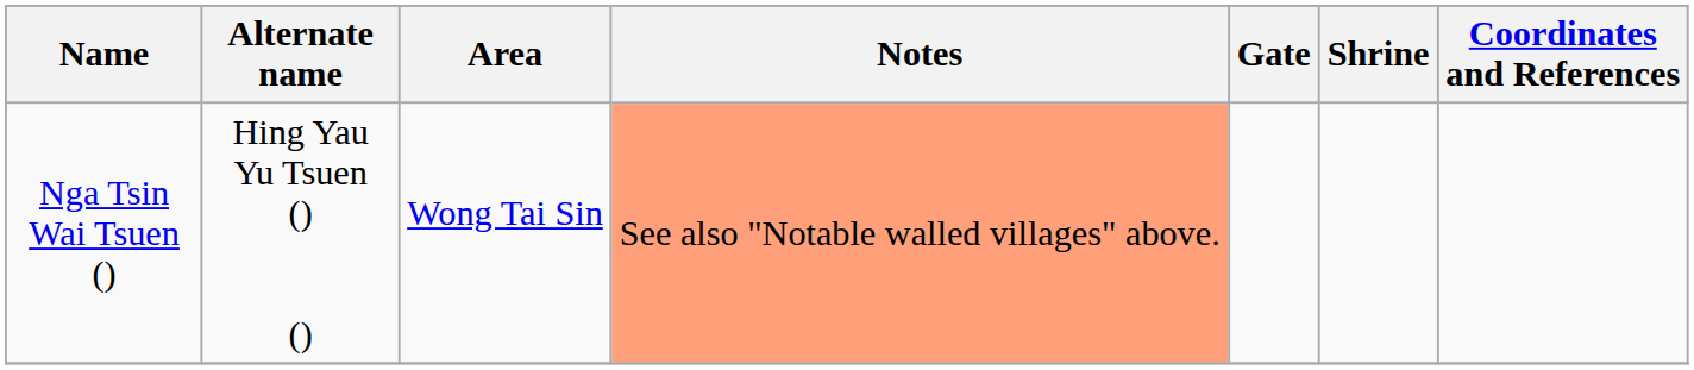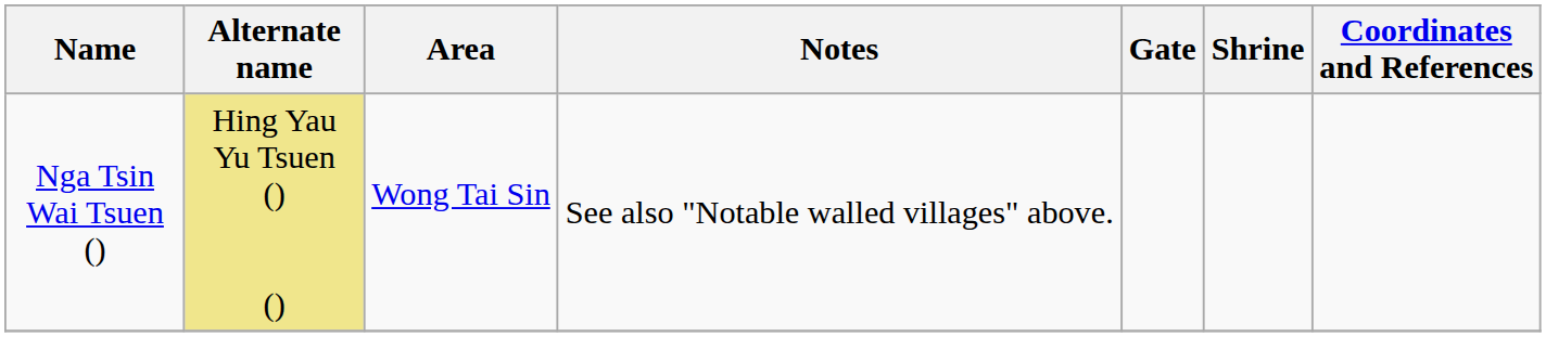Nga Tsin Wai Tsuen () | Alternate name: no background -> khaki background
Nga Tsin Wai Tsuen () | Notes: lightsalmon background -> no background
